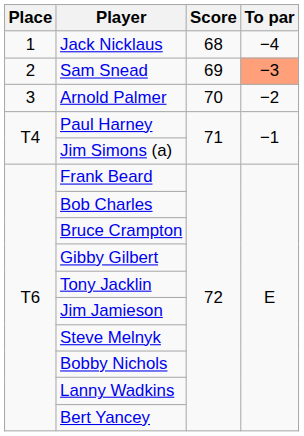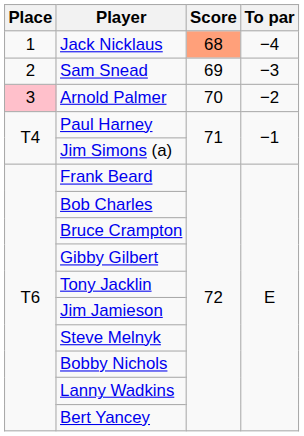Jack Nicklaus | Score: no background -> lightsalmon background
Sam Snead | To par: lightsalmon background -> no background
Arnold Palmer | Place: no background -> pink background
